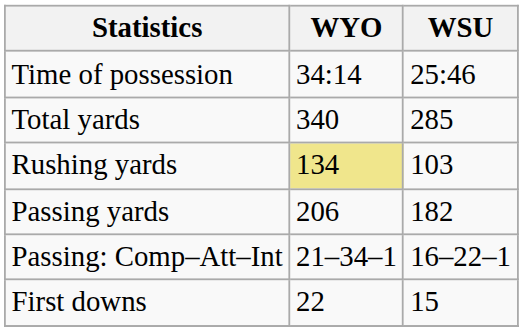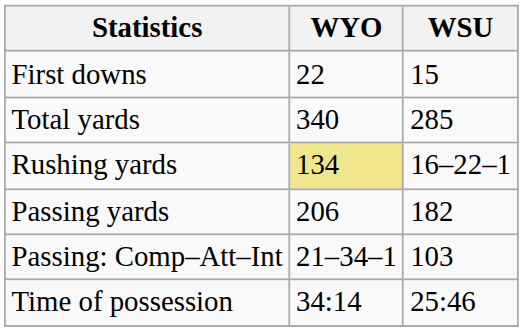rows swapped: First downs <-> Time of possession
Rushing yards | WSU: 103 -> 16–22–1
Passing: Comp–Att–Int | WSU: 16–22–1 -> 103
